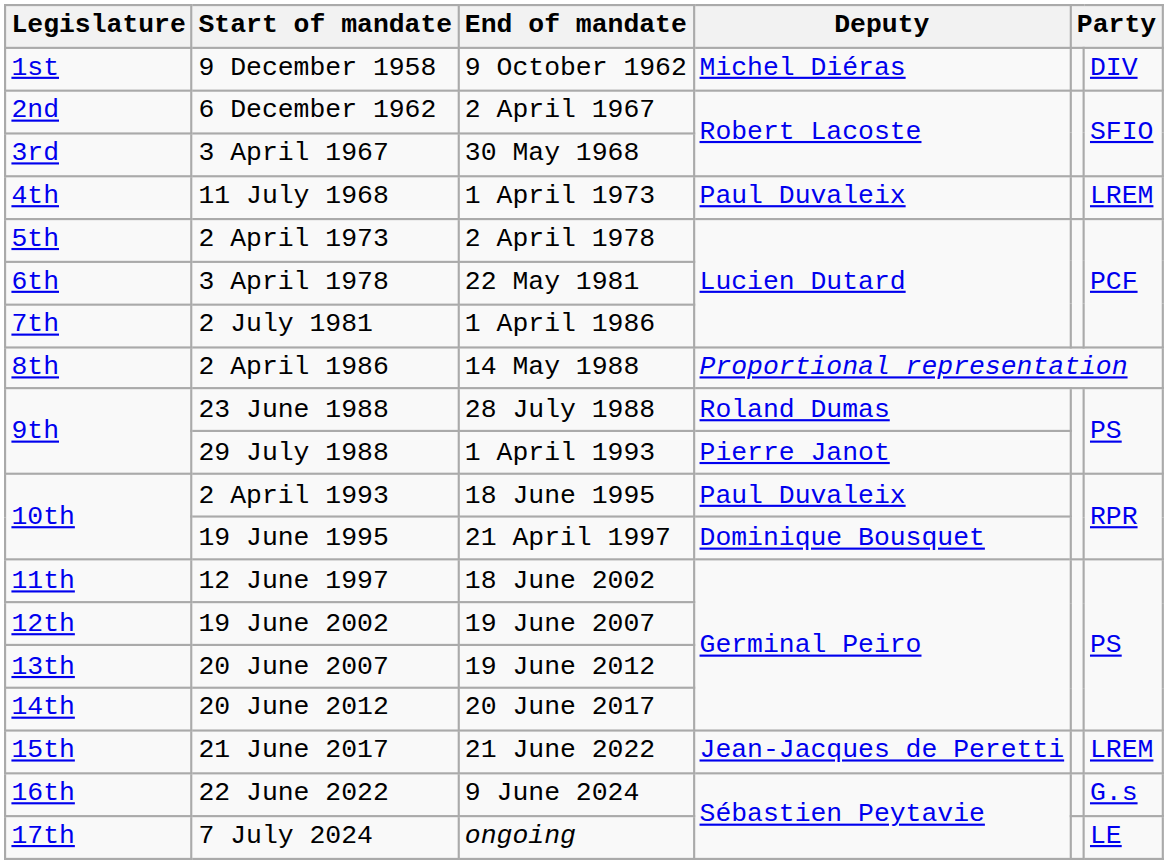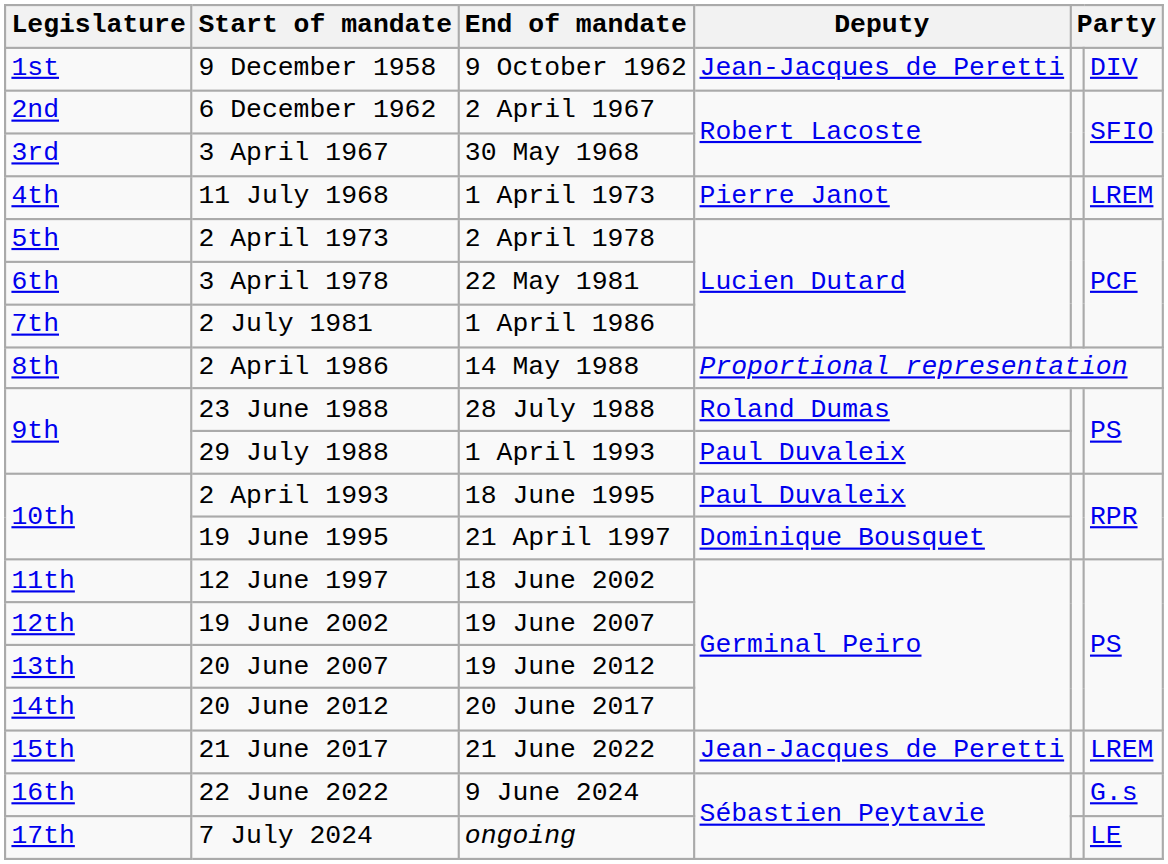9 December 1958 | Deputy: Michel Diéras -> Jean-Jacques de Peretti
11 July 1968 | Deputy: Paul Duvaleix -> Pierre Janot
29 July 1988 | Deputy: Pierre Janot -> Paul Duvaleix
